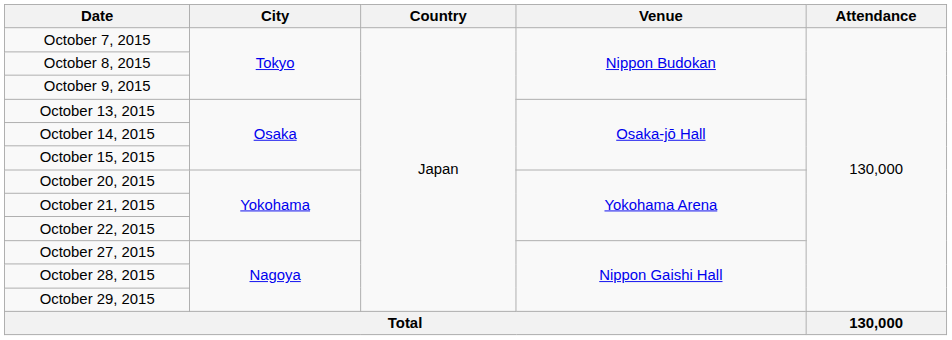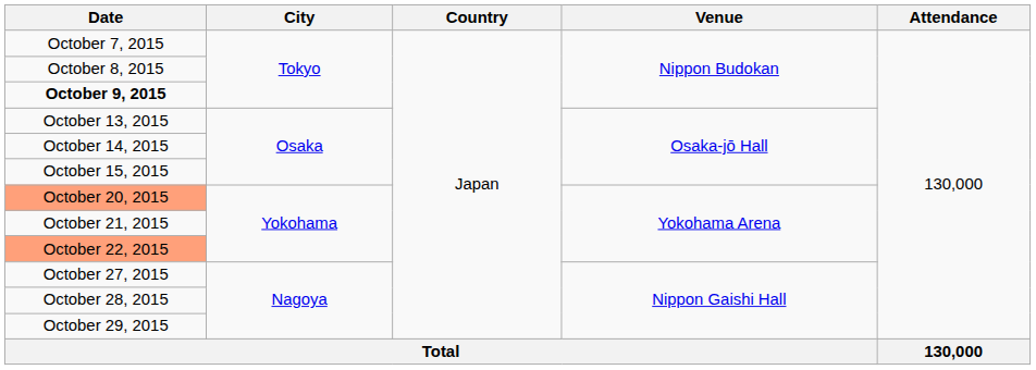October 9, 2015 | Date: normal -> bold
October 20, 2015 | Date: no background -> lightsalmon background
October 22, 2015 | Date: no background -> lightsalmon background
